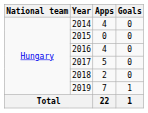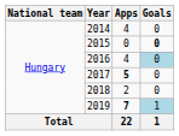2015 | Goals: normal -> bold
2016 | Goals: no background -> lightblue background
2017 | Apps: normal -> bold
2019 | Apps: normal -> bold
2019 | Goals: no background -> lightblue background
